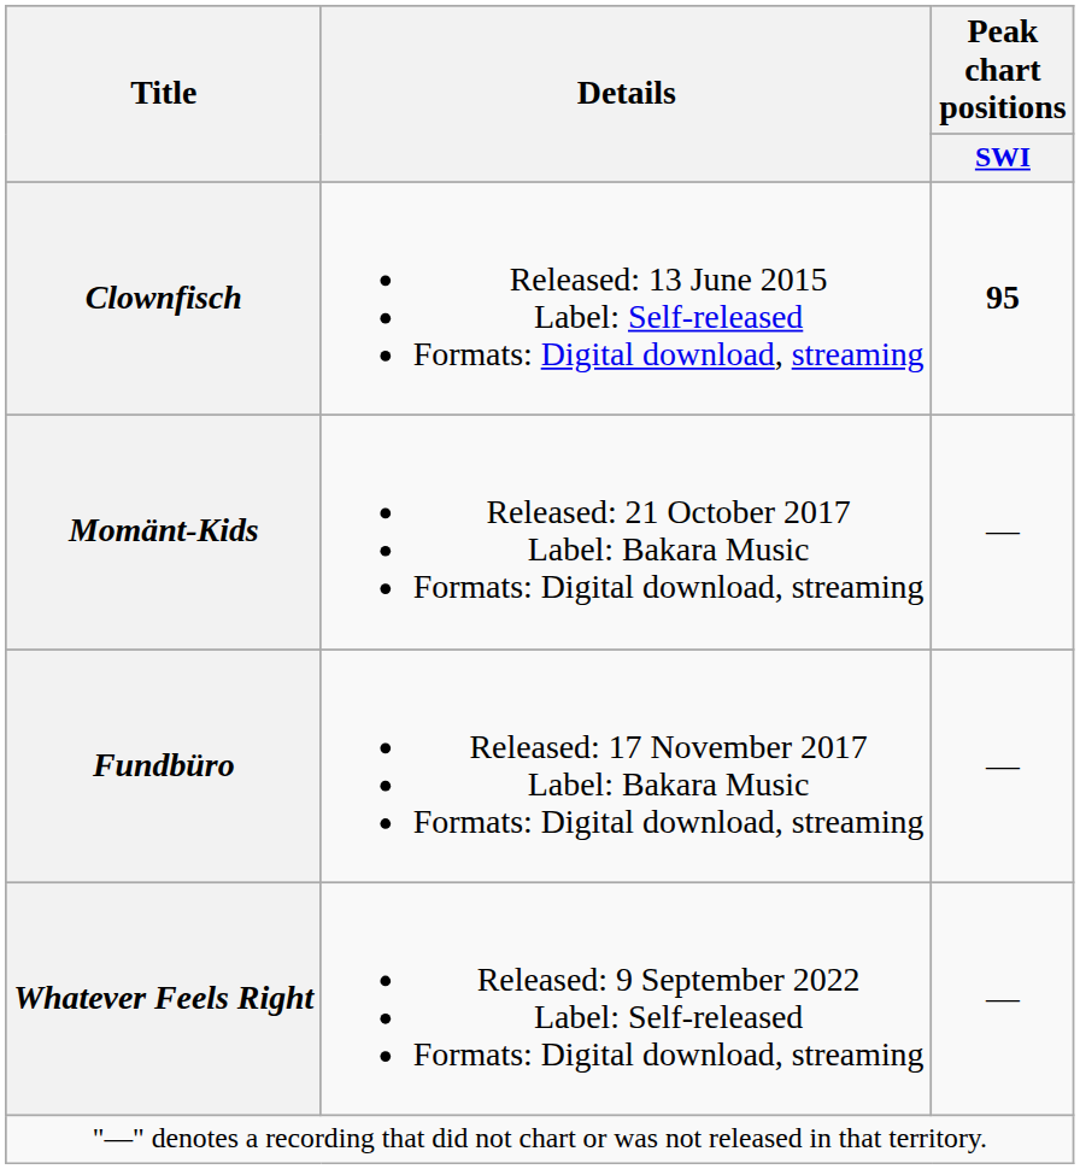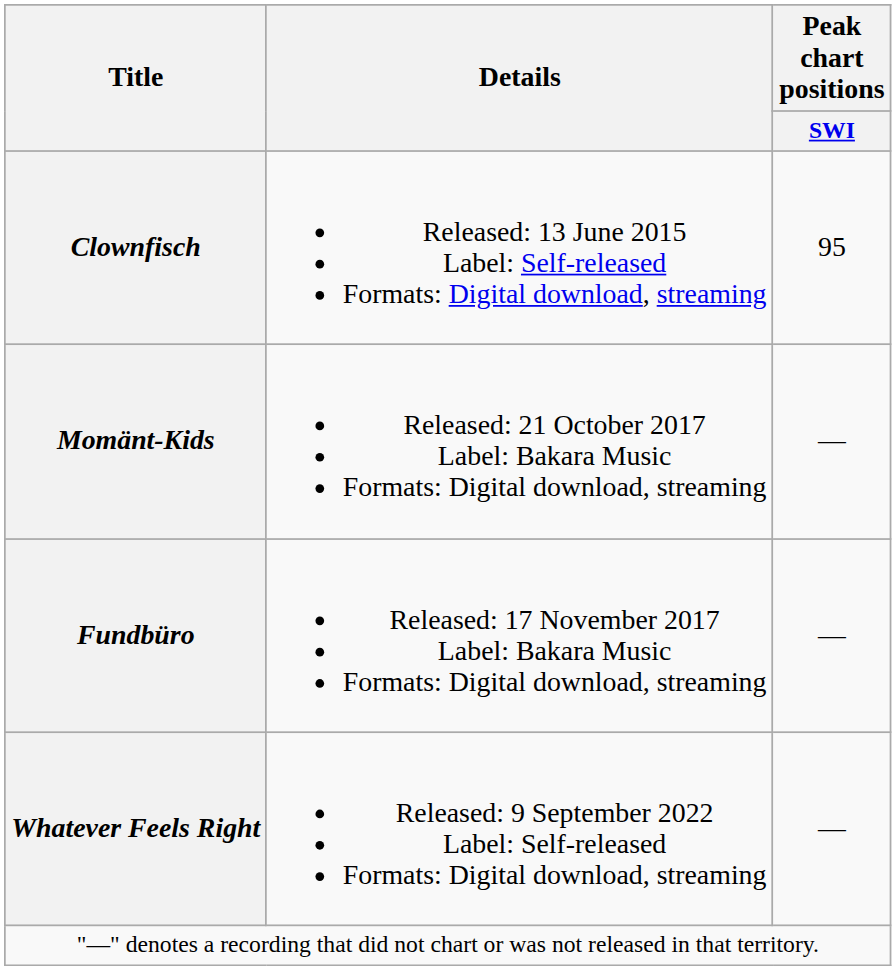Clownfisch | Peak chart positions / SWI: bold -> normal
